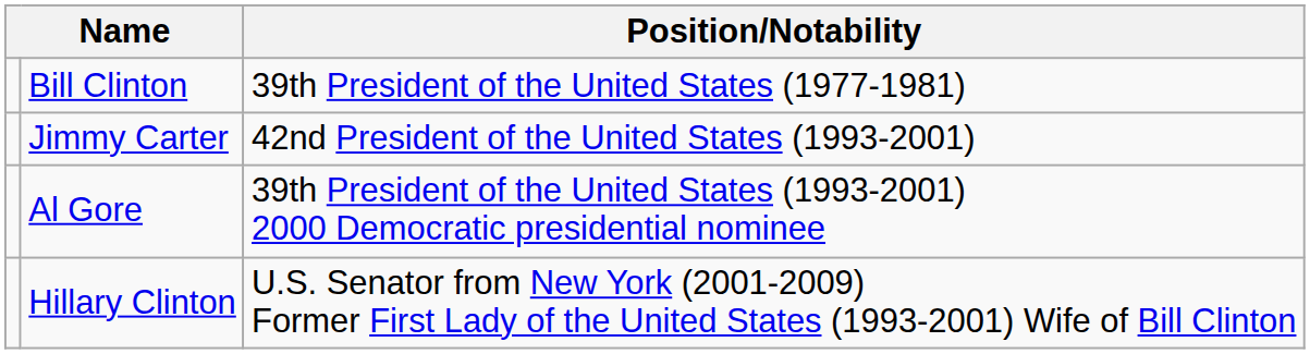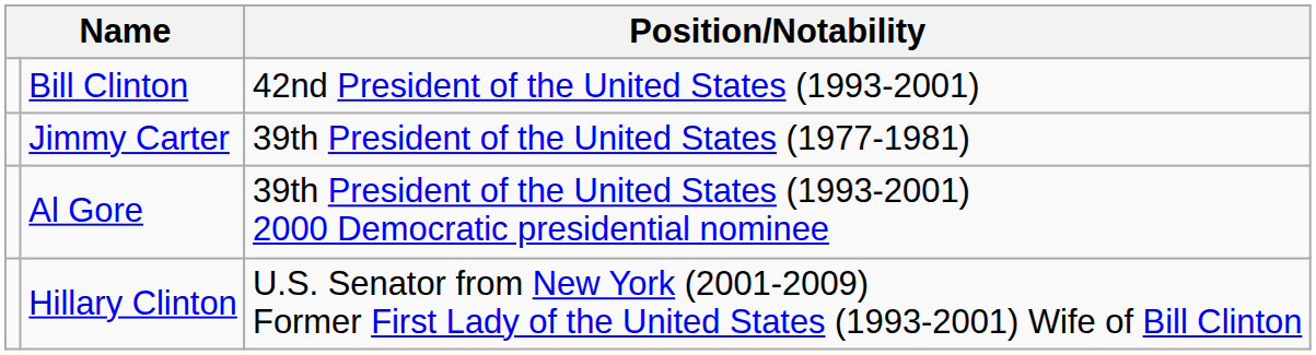Bill Clinton | Position/Notability: 39th President of the United States (1977-1981) -> 42nd President of the United States (1993-2001)
Jimmy Carter | Position/Notability: 42nd President of the United States (1993-2001) -> 39th President of the United States (1977-1981)
